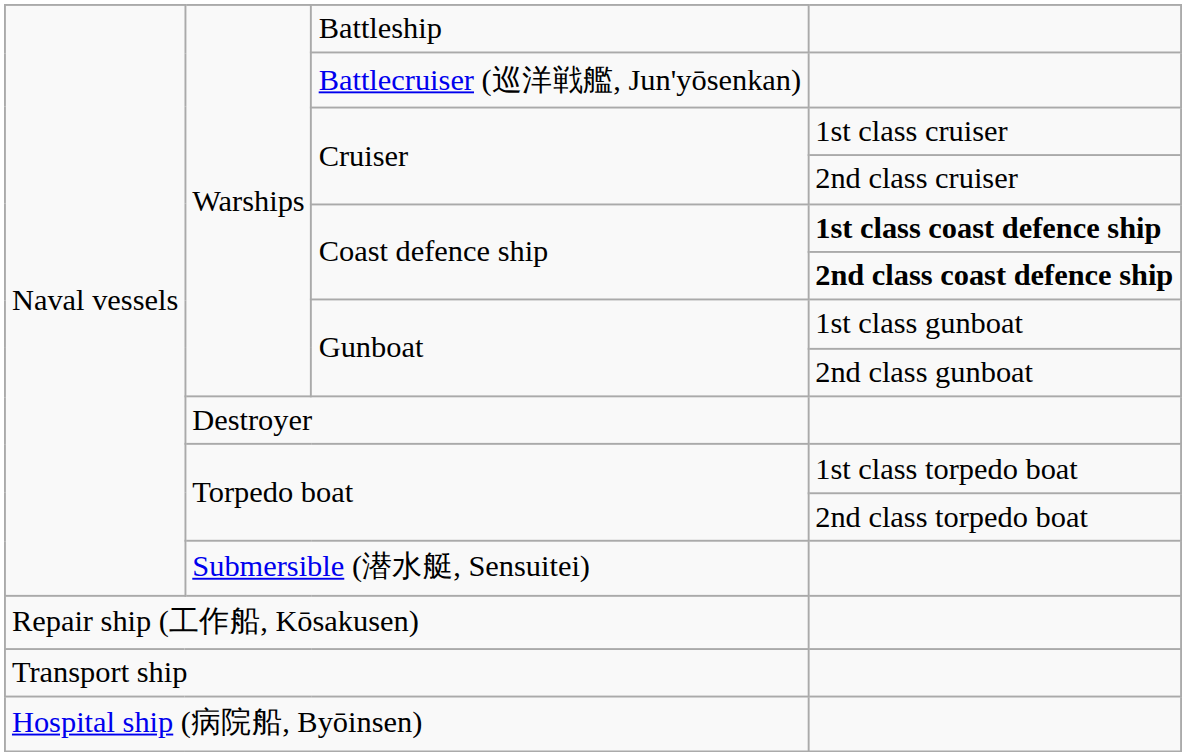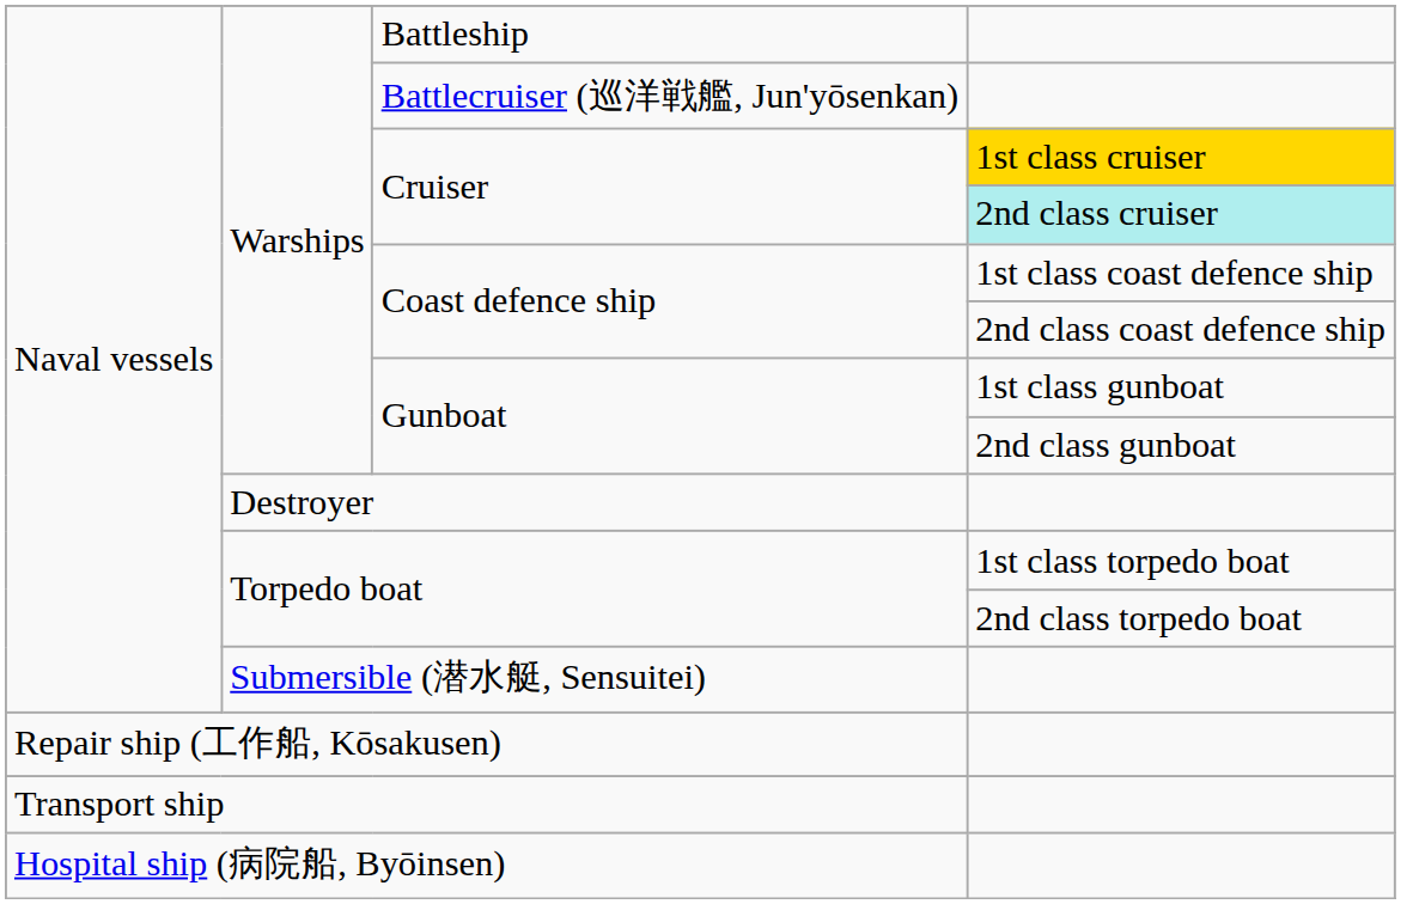Cruiser / 1st class cruiser | column 4: no background -> gold background
Cruiser / 2nd class cruiser | column 4: no background -> paleturquoise background
Coast defence ship / 1st class coast defence ship | column 4: bold -> normal
Coast defence ship / 2nd class coast defence ship | column 4: bold -> normal
